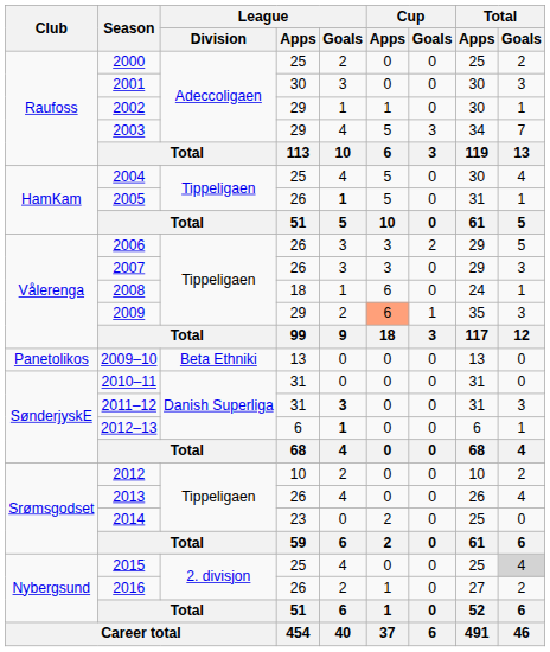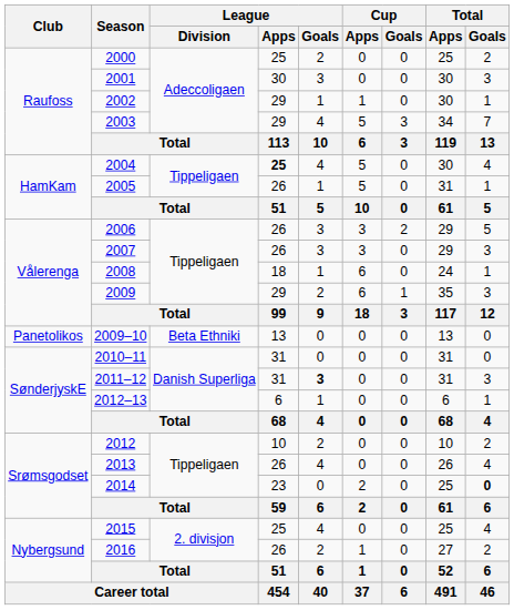2004 | League / Apps: normal -> bold
2005 | League / Goals: bold -> normal
2009 | Cup / Apps: lightsalmon background -> no background
2012–13 | League / Goals: bold -> normal
2014 | Total / Goals: normal -> bold
2015 | Total / Goals: lightgrey background -> no background
